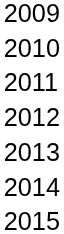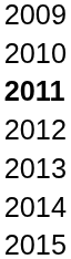2011 | column 1: normal -> bold
